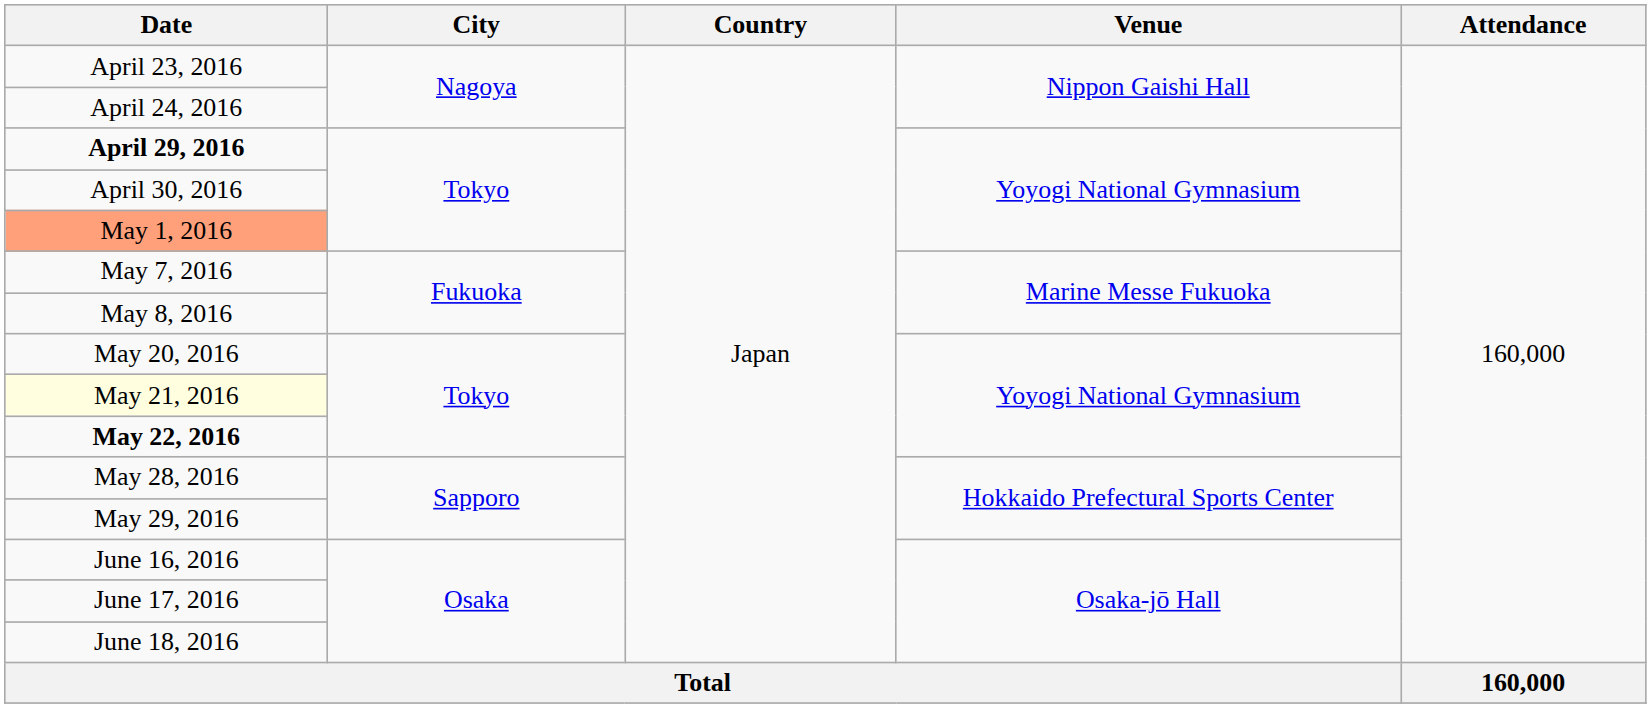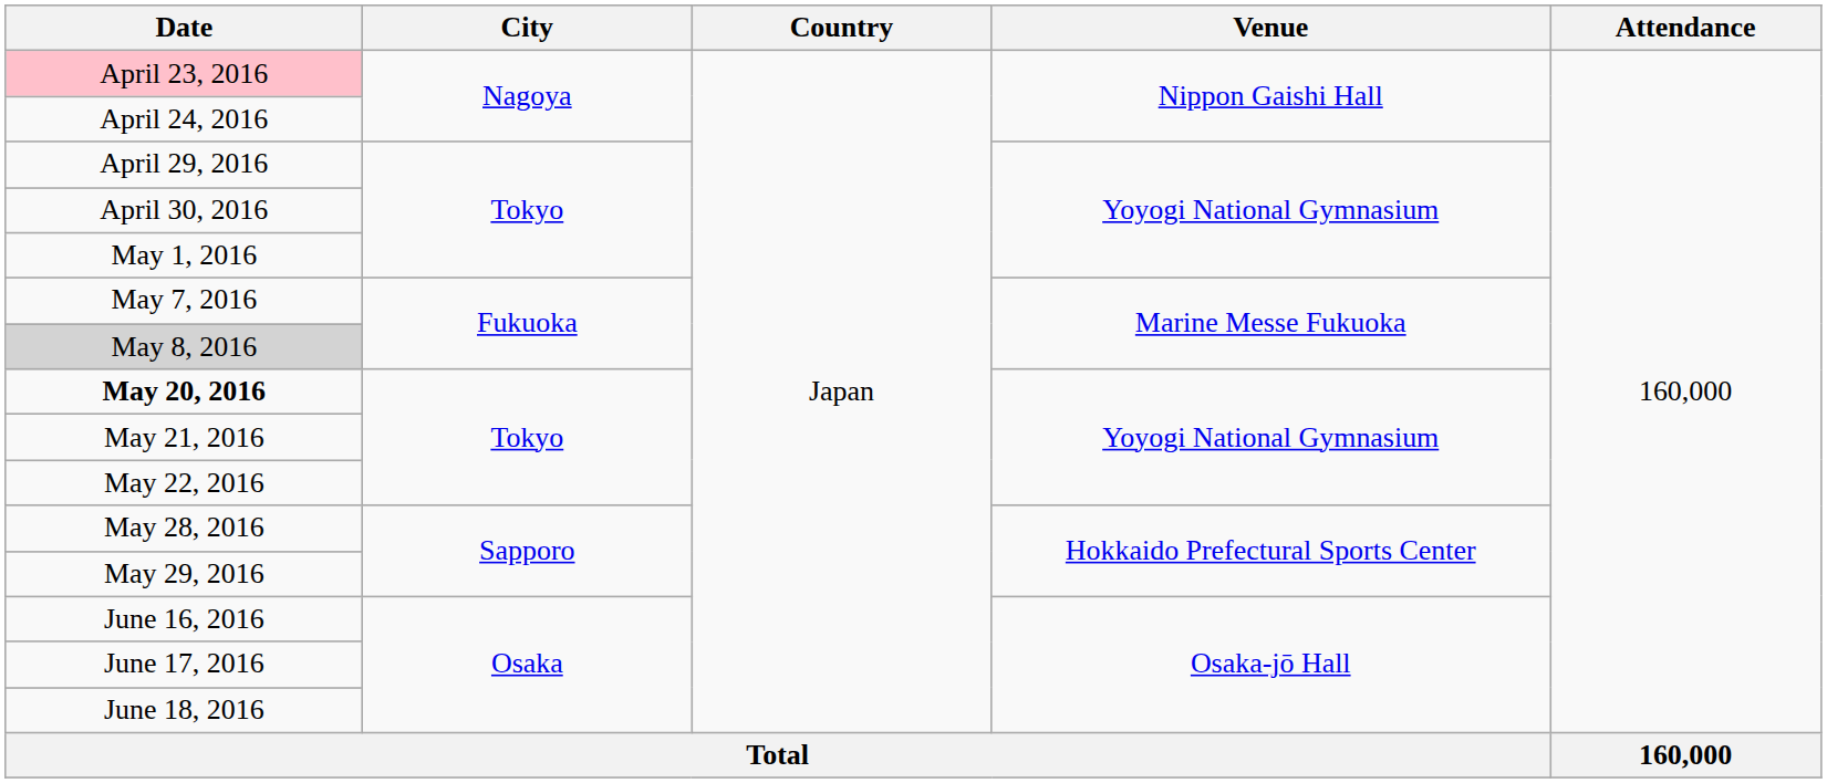April 23, 2016 | Date: no background -> pink background
April 29, 2016 | Date: bold -> normal
May 1, 2016 | Date: lightsalmon background -> no background
May 8, 2016 | Date: no background -> lightgrey background
May 20, 2016 | Date: normal -> bold
May 21, 2016 | Date: lightyellow background -> no background
May 22, 2016 | Date: bold -> normal
